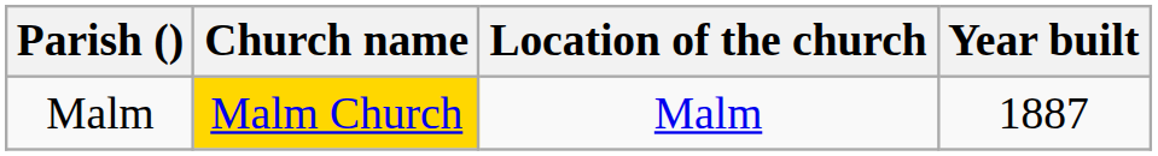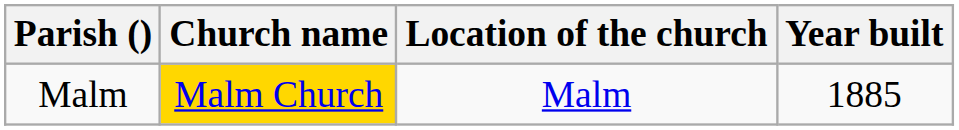row 2 | Year built: 1887 -> 1885
